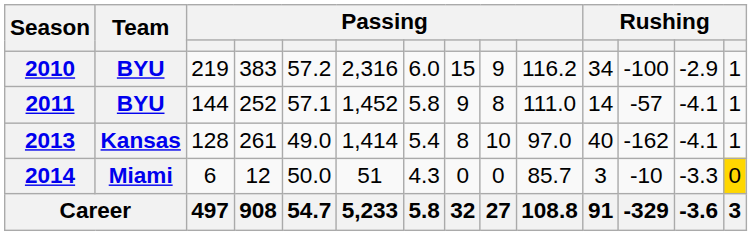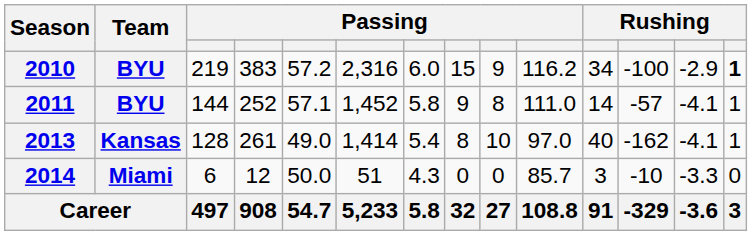2010 | column 14: normal -> bold
2014 | column 14: gold background -> no background
